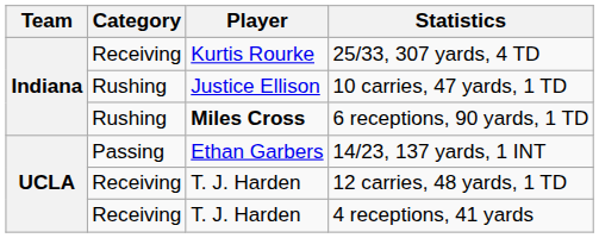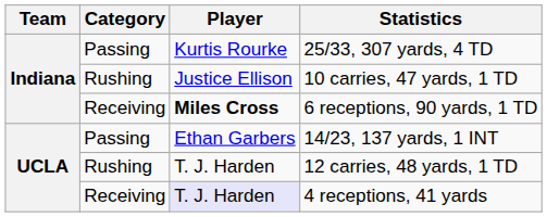25/33, 307 yards, 4 TD | Category: Receiving -> Passing
6 receptions, 90 yards, 1 TD | Category: Rushing -> Receiving
12 carries, 48 yards, 1 TD | Category: Receiving -> Rushing
4 receptions, 41 yards | Player: no background -> lavender background
